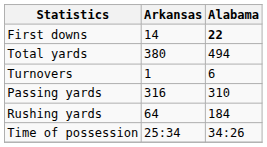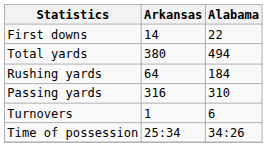First downs | Alabama: bold -> normal
rows swapped: Rushing yards <-> Turnovers
